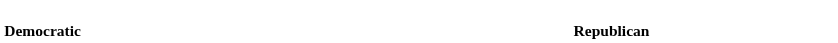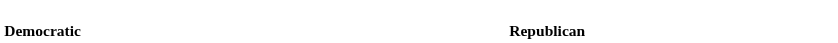columns swapped: 6 <-> 162
